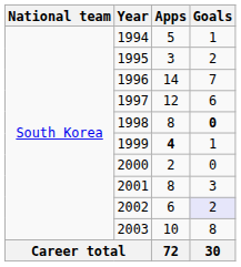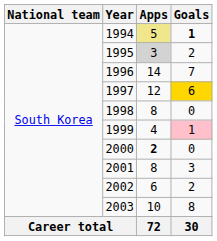1994 | Apps: no background -> khaki background
1994 | Goals: normal -> bold
1995 | Apps: no background -> lightgrey background
1997 | Goals: no background -> gold background
1998 | Goals: bold -> normal
1999 | Apps: bold -> normal
1999 | Goals: no background -> pink background
2000 | Apps: normal -> bold
2002 | Goals: lavender background -> no background
